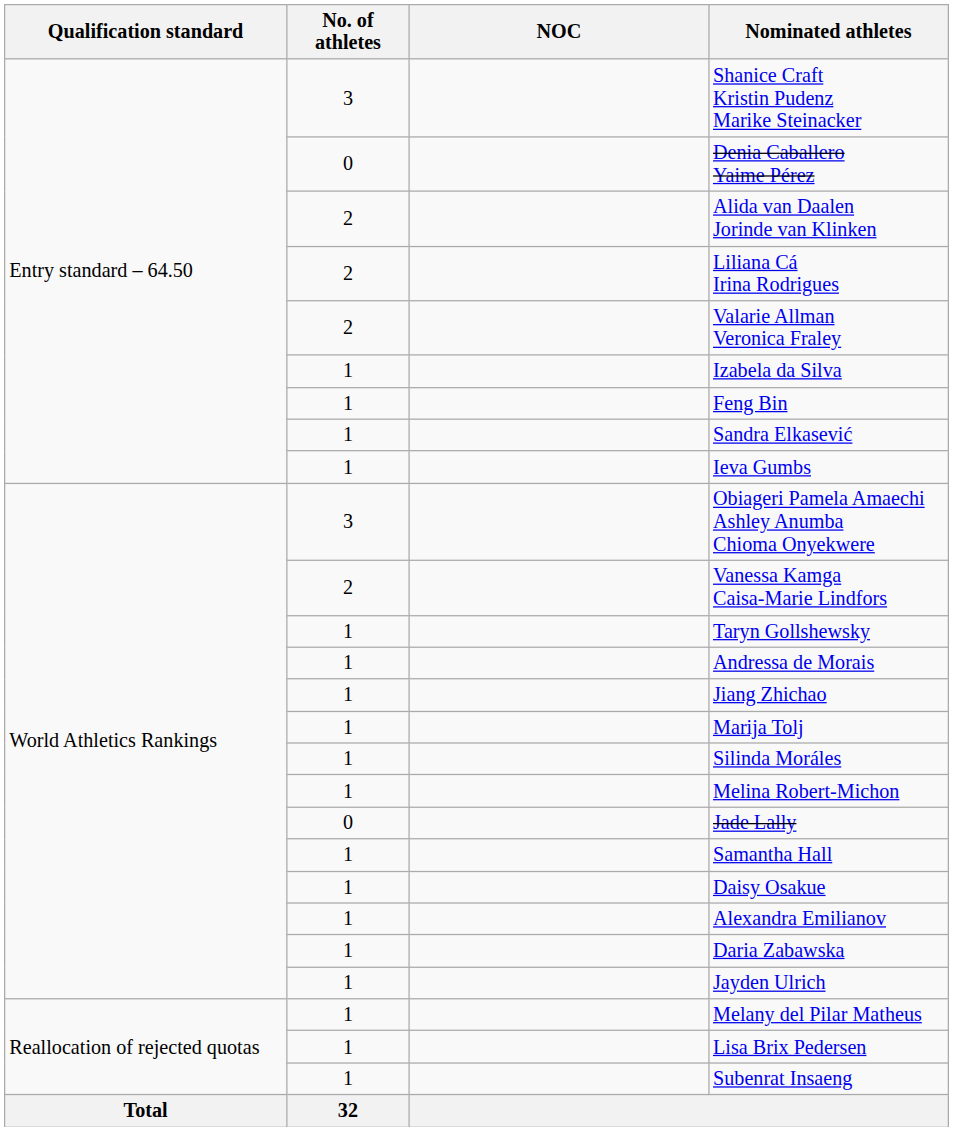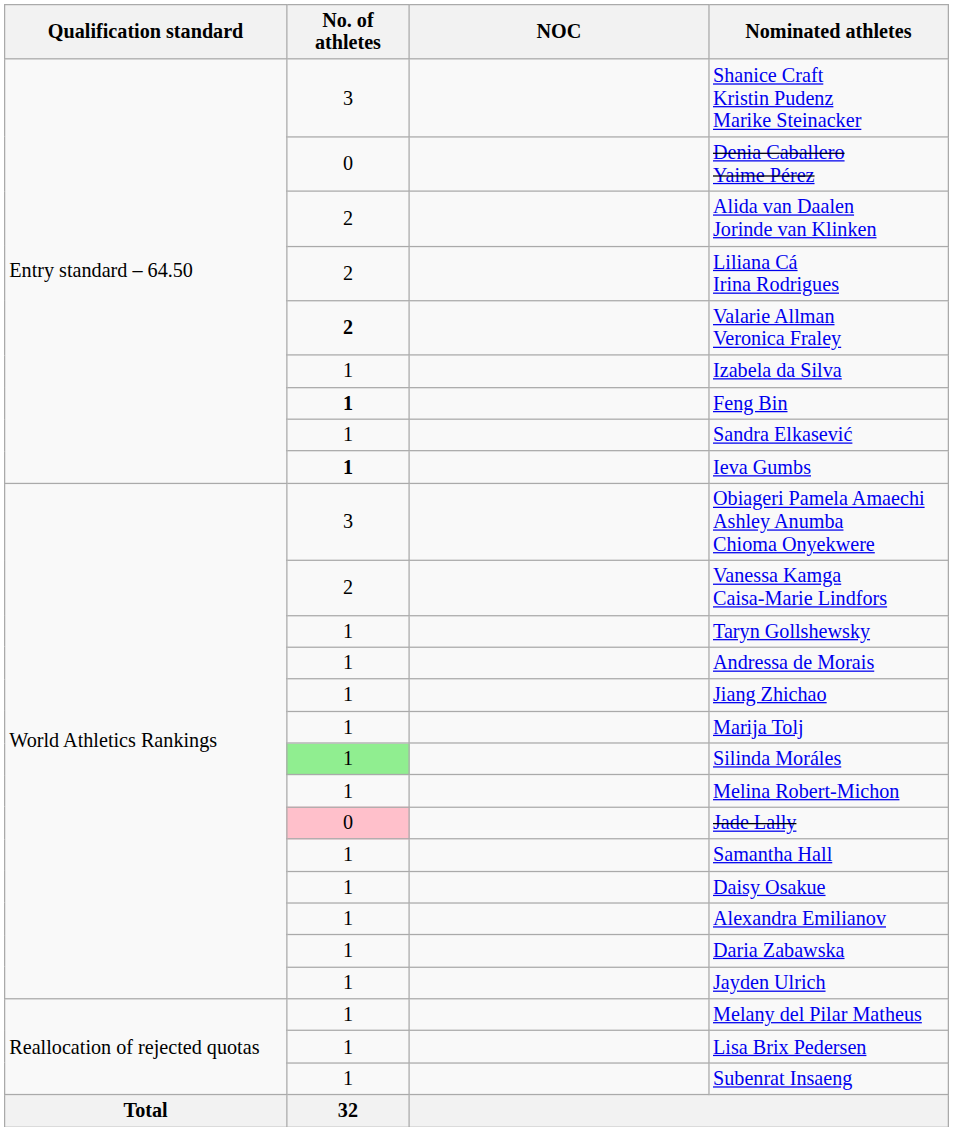Valarie Allman Veronica Fraley | No. of athletes: normal -> bold
Feng Bin | No. of athletes: normal -> bold
Ieva Gumbs | No. of athletes: normal -> bold
Silinda Moráles | No. of athletes: no background -> lightgreen background
Jade Lally | No. of athletes: no background -> pink background
